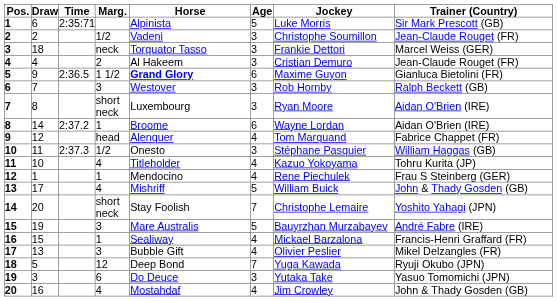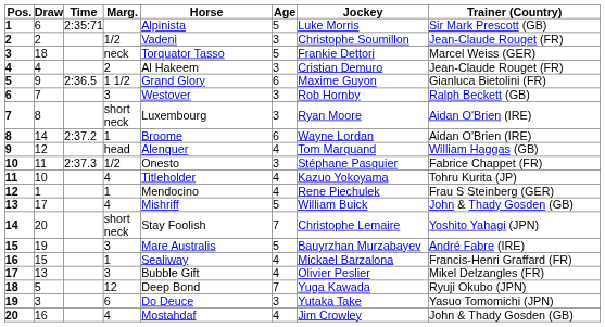row 4 | Age: 3 -> 5
row 6 | Horse: bold -> normal
row 10 | Trainer (Country): Fabrice Chappet (FR) -> William Haggas (GB)
row 11 | Trainer (Country): William Haggas (GB) -> Fabrice Chappet (FR)
